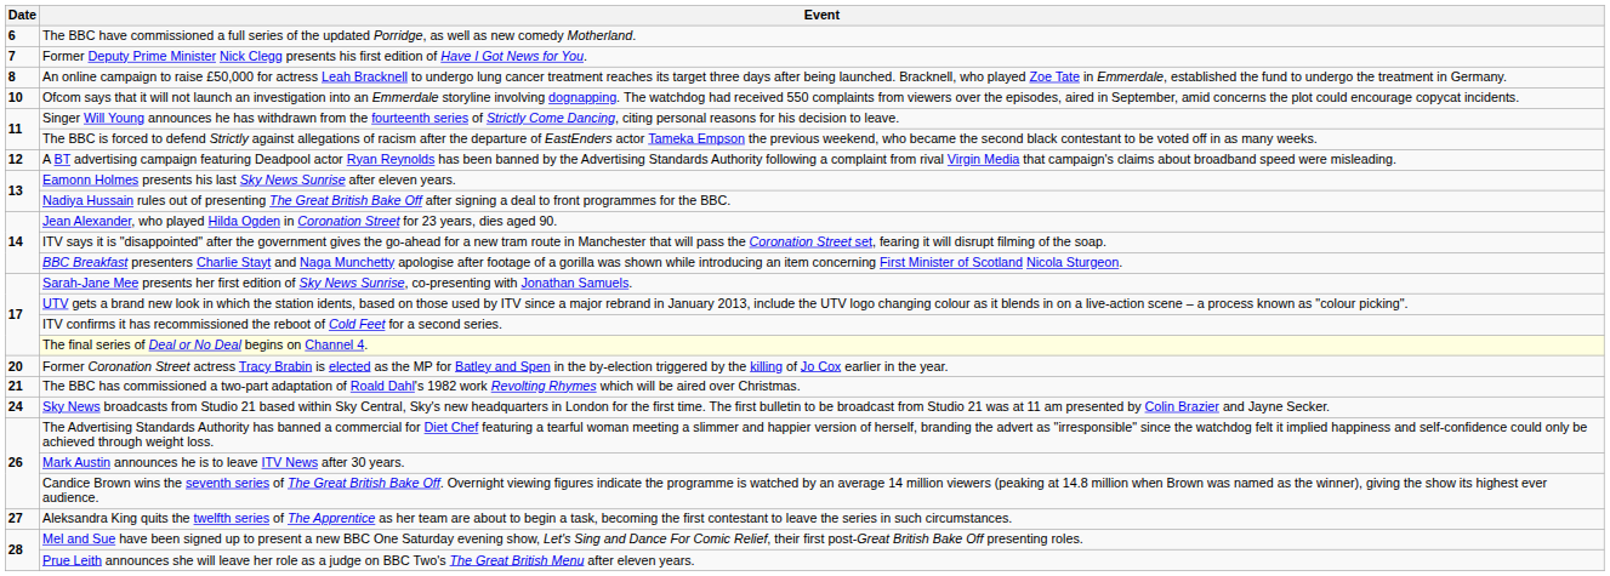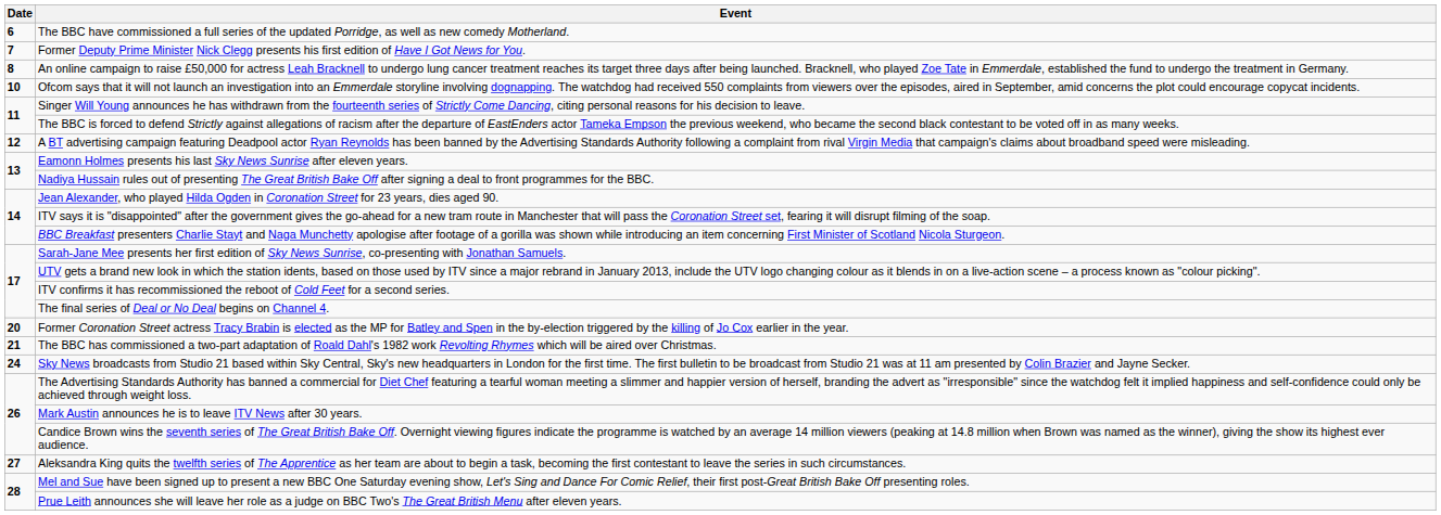The final series of Deal or No Deal begins on Channel 4. | Event: lightyellow background -> no background
